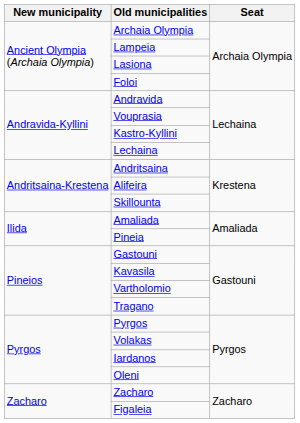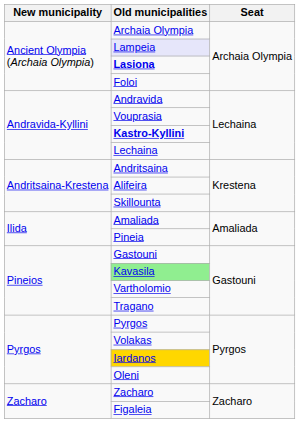Lampeia | Old municipalities: no background -> lavender background
Lasiona | Old municipalities: normal -> bold
Kastro-Kyllini | Old municipalities: normal -> bold
Kavasila | Old municipalities: no background -> lightgreen background
Iardanos | Old municipalities: no background -> gold background
